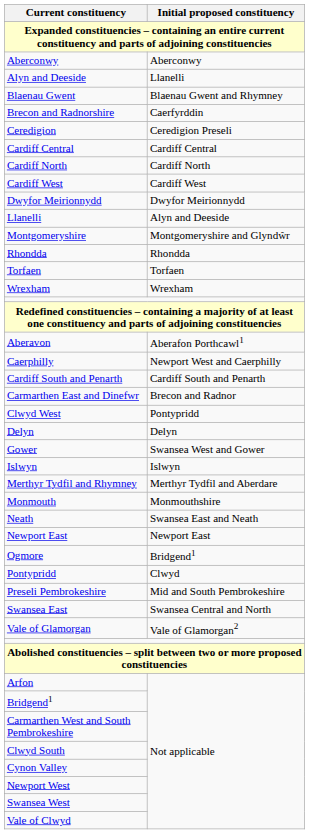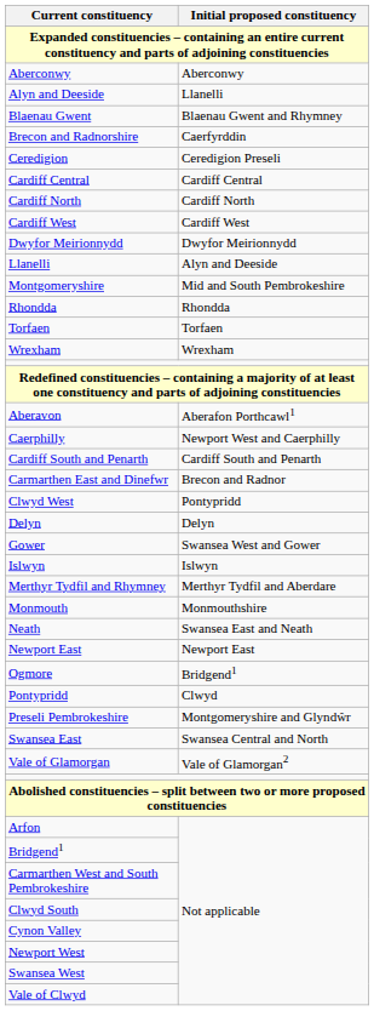row 13 | Initial proposed constituency: Montgomeryshire and Glyndŵr -> Mid and South Pembrokeshire
row 33 | Initial proposed constituency: Mid and South Pembrokeshire -> Montgomeryshire and Glyndŵr
